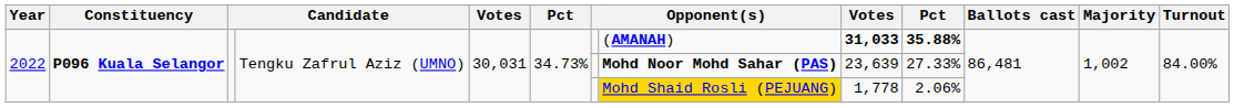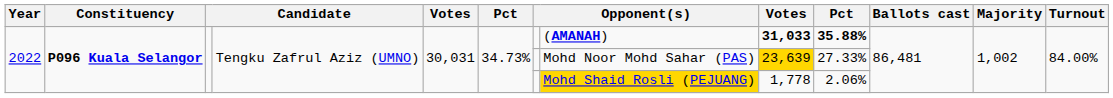row 3 | column 8: bold -> normal
row 3 | column 9: no background -> gold background
